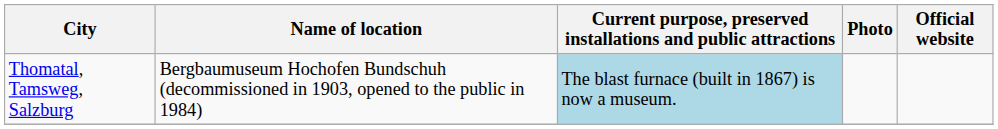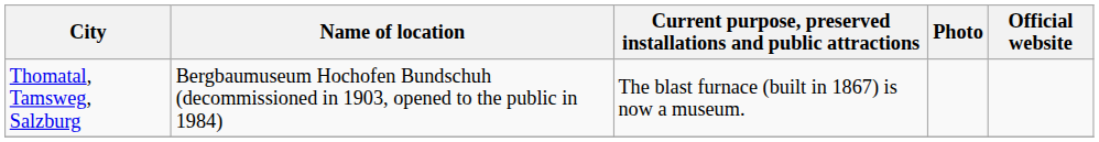Thomatal, Tamsweg, Salzburg | column 3: lightblue background -> no background
